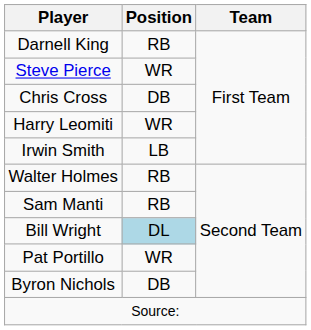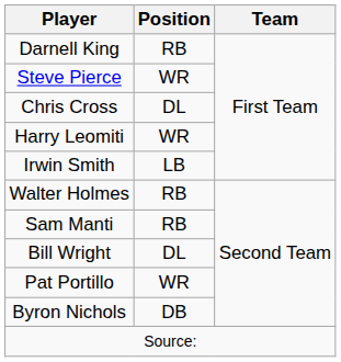Chris Cross | Position: DB -> DL
Bill Wright | Position: lightblue background -> no background
